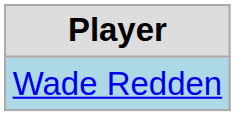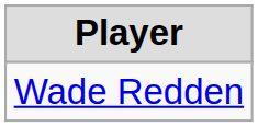row 2 | column 1: lightblue background -> no background
